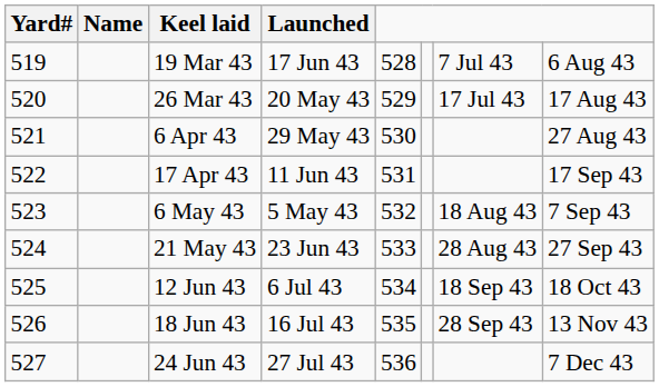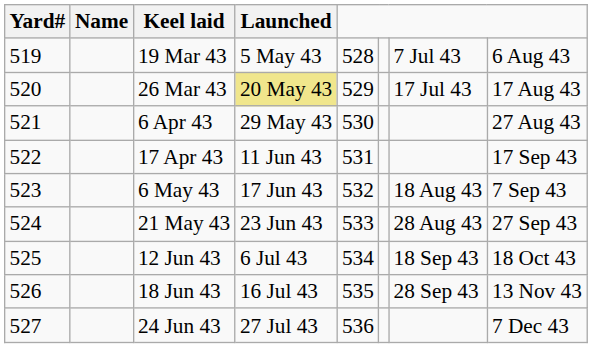19 Mar 43 | Launched: 17 Jun 43 -> 5 May 43
26 Mar 43 | Launched: no background -> khaki background
6 May 43 | Launched: 5 May 43 -> 17 Jun 43
